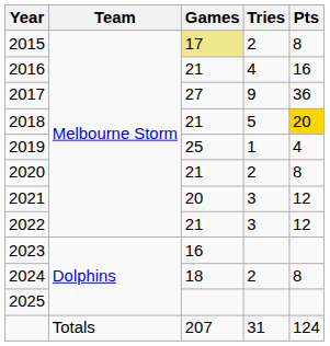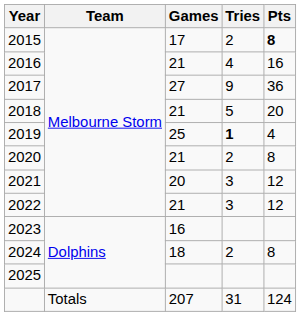2015 | Games: khaki background -> no background
2015 | Pts: normal -> bold
2018 | Pts: gold background -> no background
2019 | Tries: normal -> bold
